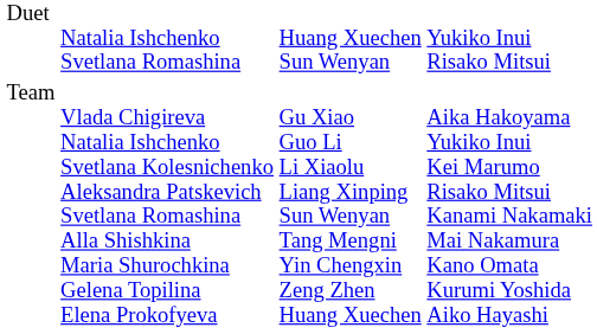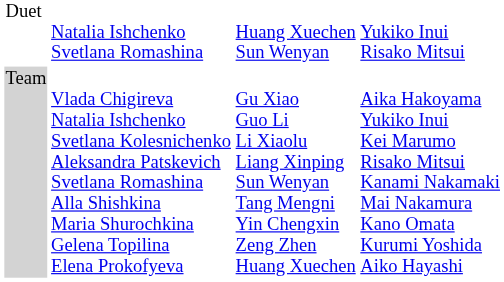Team | column 1: no background -> lightgrey background
